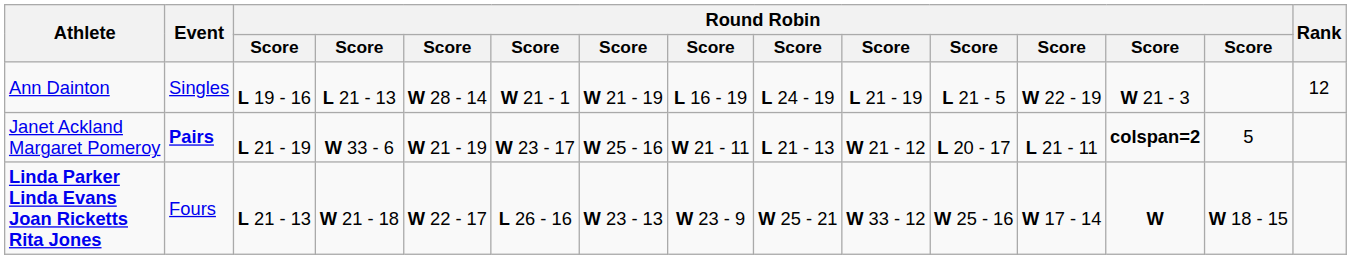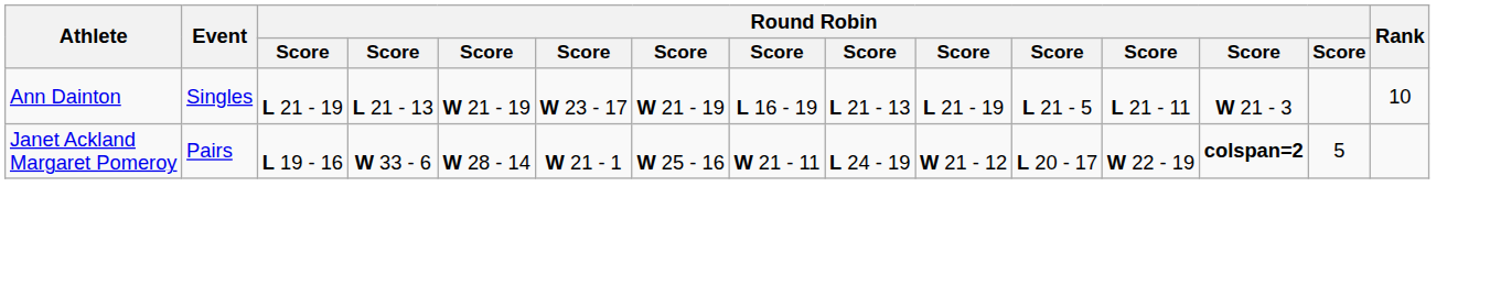Ann Dainton | column 3: L 19 - 16 -> L 21 - 19
Ann Dainton | column 5: W 28 - 14 -> W 21 - 19
Ann Dainton | column 6: W 21 - 1 -> W 23 - 17
Ann Dainton | column 9: L 24 - 19 -> L 21 - 13
Ann Dainton | column 12: W 22 - 19 -> L 21 - 11
Ann Dainton | Rank: 12 -> 10
Janet Ackland Margaret Pomeroy | Event: bold -> normal
Janet Ackland Margaret Pomeroy | column 3: L 21 - 19 -> L 19 - 16
Janet Ackland Margaret Pomeroy | column 5: W 21 - 19 -> W 28 - 14
Janet Ackland Margaret Pomeroy | column 6: W 23 - 17 -> W 21 - 1
Janet Ackland Margaret Pomeroy | column 9: L 21 - 13 -> L 24 - 19
Janet Ackland Margaret Pomeroy | column 12: L 21 - 11 -> W 22 - 19
- row: Linda Parker Linda Evans Joan Ricketts Rita Jones | Fours | L 21 - 13 | W 21 - 18 | W 22 - 17 | L 26 - 16 | W 23 - 13 | W 23 - 9 | W 25 - 21 | W 33 - 12 | W 25 - 16 | W 17 - 14 | W | W 18 - 15
